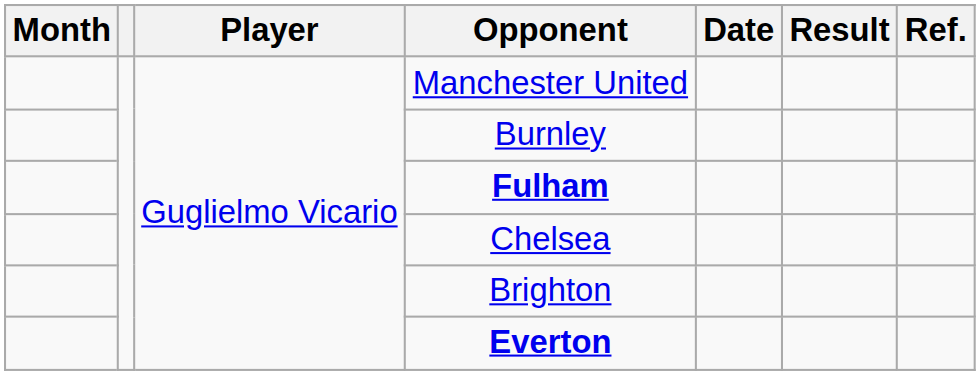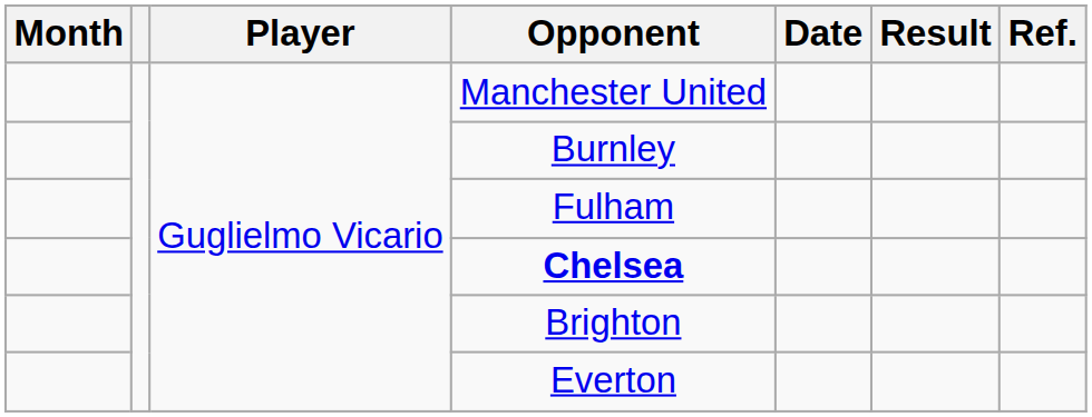Fulham | Opponent: bold -> normal
Chelsea | Opponent: normal -> bold
Everton | Opponent: bold -> normal
